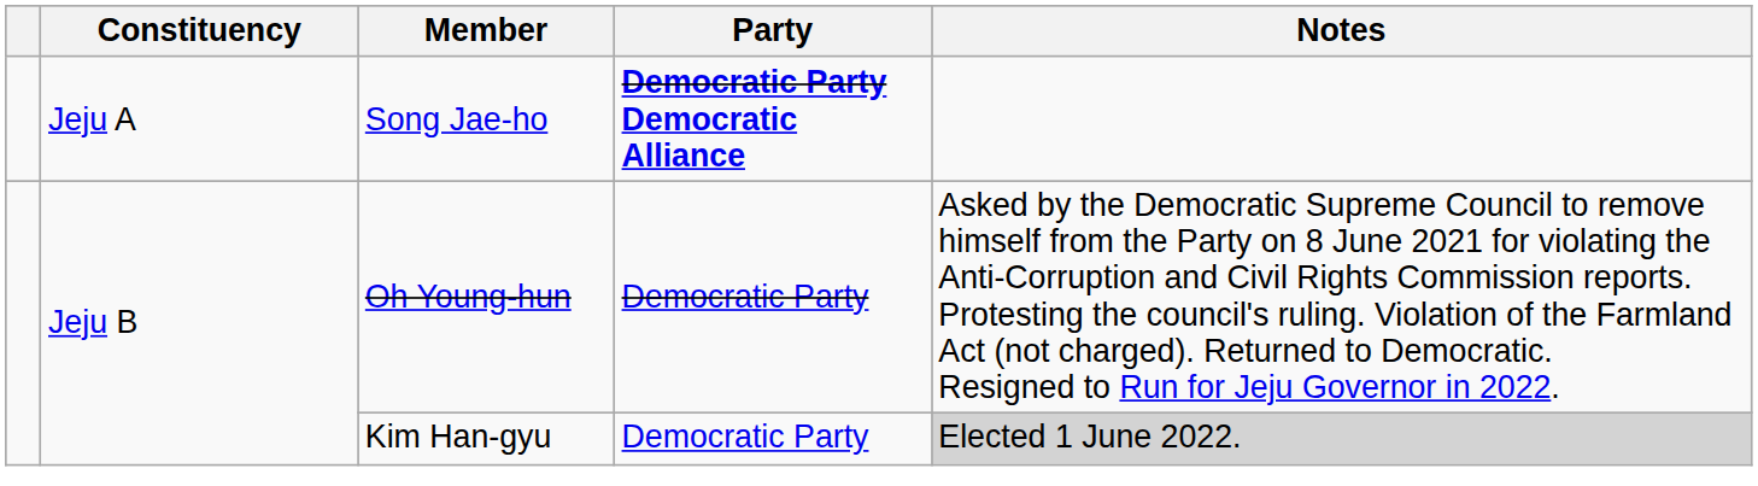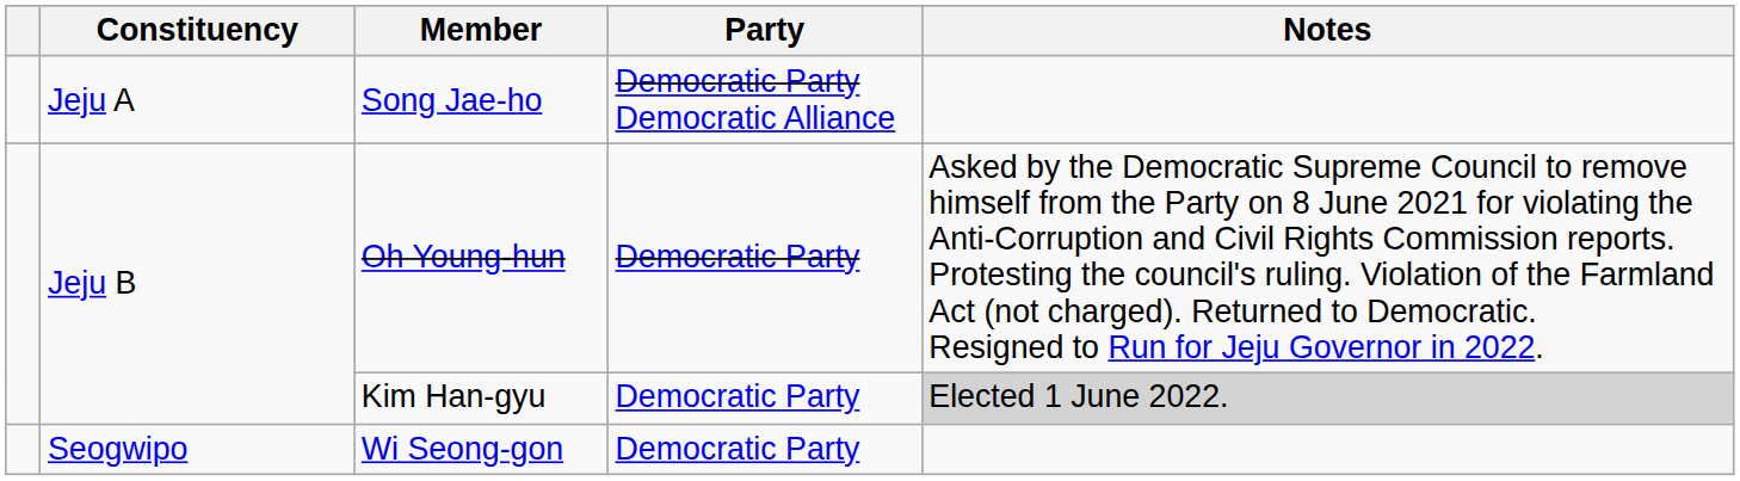Song Jae-ho | Party: bold -> normal
+ row: Seogwipo | Wi Seong-gon | Democratic Party
